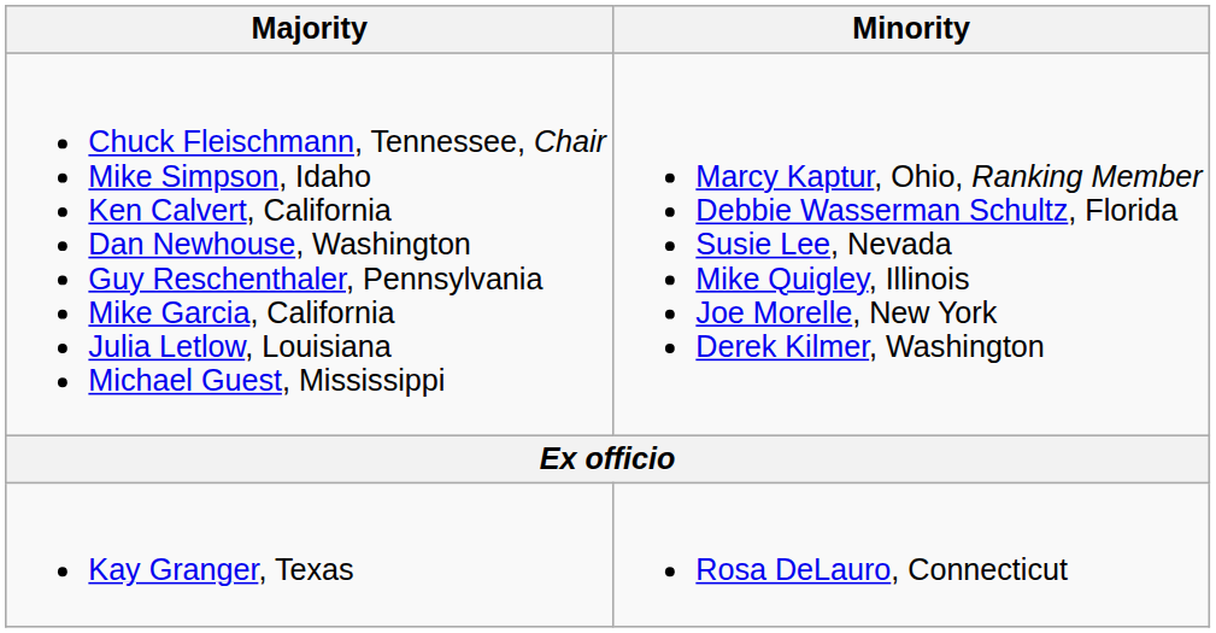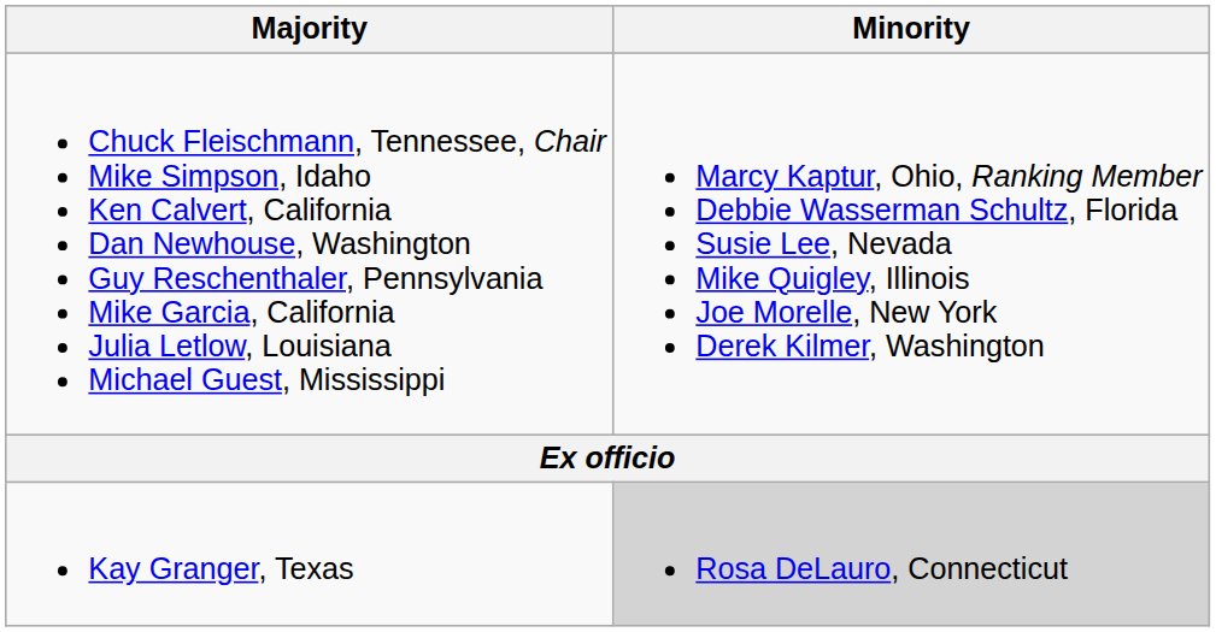Kay Granger, Texas | Minority: no background -> lightgrey background
